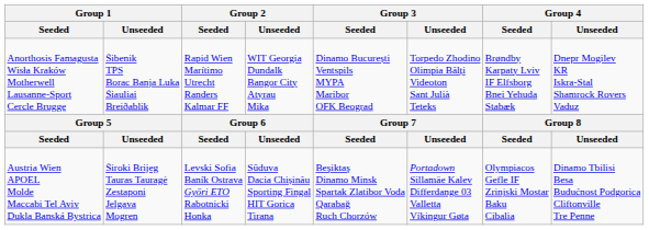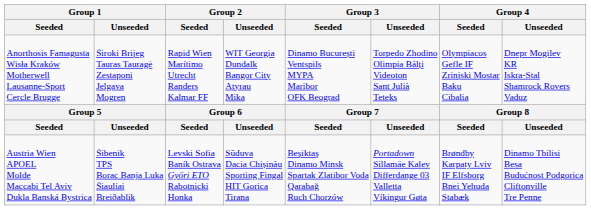row 3 | Group 1 / Unseeded: Šibenik TPS Borac Banja Luka Šiauliai Breiðablik -> Široki Brijeg Tauras Tauragė Zestaponi Jelgava Mogren
row 3 | Group 4 / Seeded: Brøndby Karpaty Lviv IF Elfsborg Bnei Yehuda Stabæk -> Olympiacos Gefle IF Zrinjski Mostar Baku Cibalia
row 6 | Group 1 / Unseeded: Široki Brijeg Tauras Tauragė Zestaponi Jelgava Mogren -> Šibenik TPS Borac Banja Luka Šiauliai Breiðablik
row 6 | Group 4 / Seeded: Olympiacos Gefle IF Zrinjski Mostar Baku Cibalia -> Brøndby Karpaty Lviv IF Elfsborg Bnei Yehuda Stabæk
